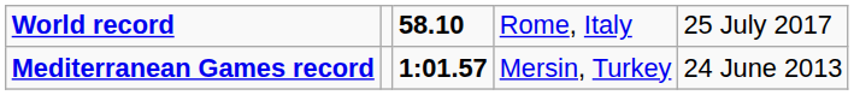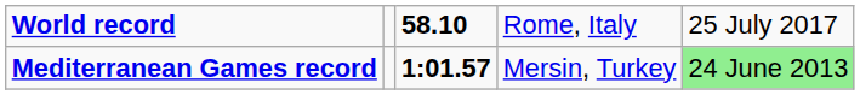Mediterranean Games record | column 5: no background -> lightgreen background
